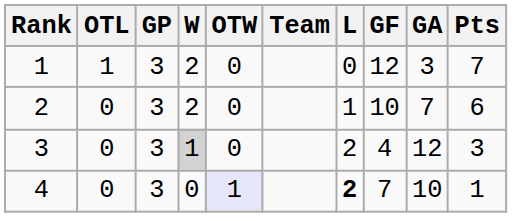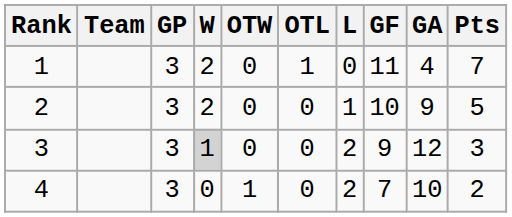columns swapped: Team <-> OTL
row 2 | GF: 12 -> 11
row 2 | GA: 3 -> 4
row 3 | GA: 7 -> 9
row 3 | Pts: 6 -> 5
row 4 | GF: 4 -> 9
row 5 | OTW: lavender background -> no background
row 5 | L: bold -> normal
row 5 | Pts: 1 -> 2
